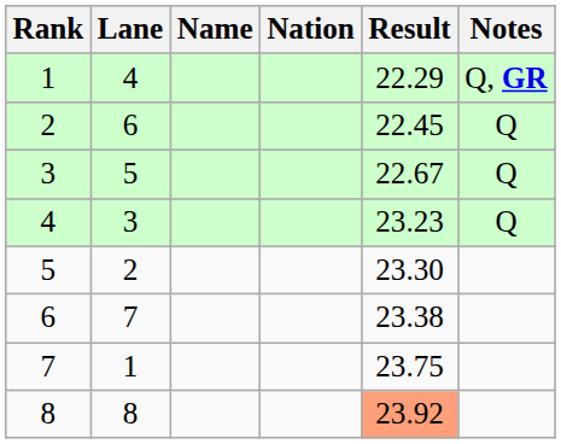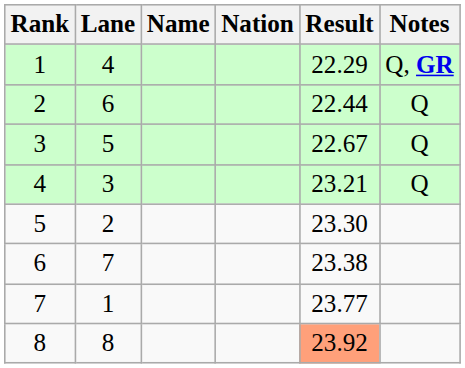row 3 | Result: 22.45 -> 22.44
row 5 | Result: 23.23 -> 23.21
row 8 | Result: 23.75 -> 23.77
